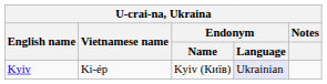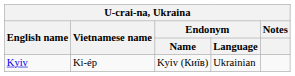Kyiv | Endonym / Language: lavender background -> no background
